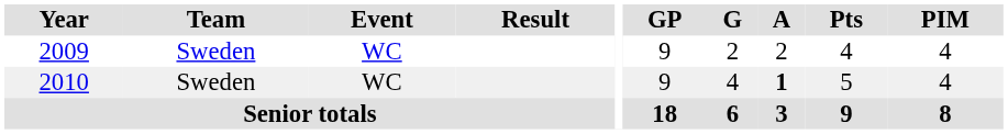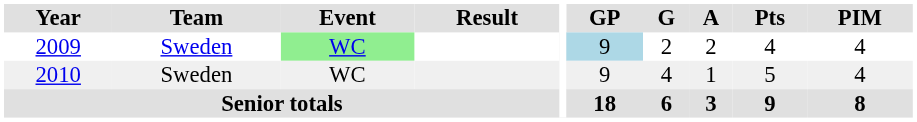2009 | Event: no background -> lightgreen background
2009 | GP: no background -> lightblue background
2010 | A: bold -> normal
